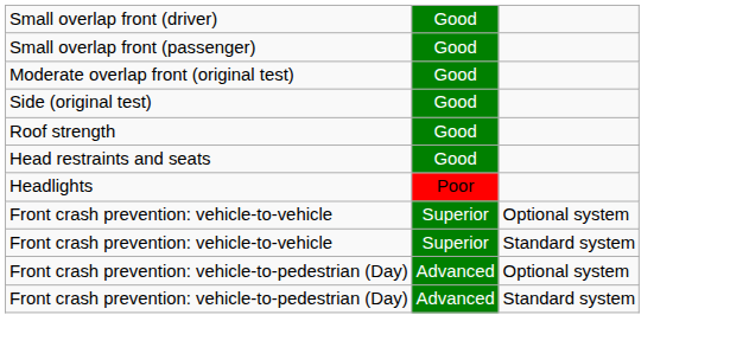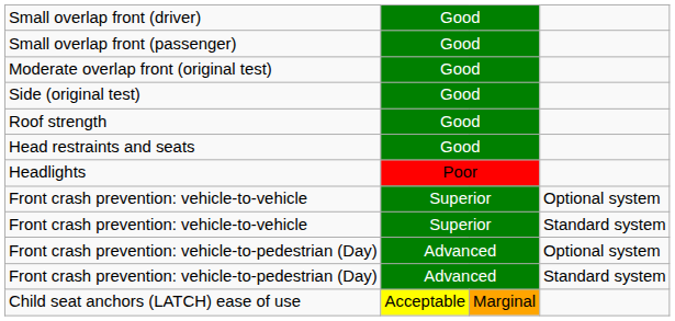+ row: Child seat anchors (LATCH) ease of use | Acceptable | Marginal
